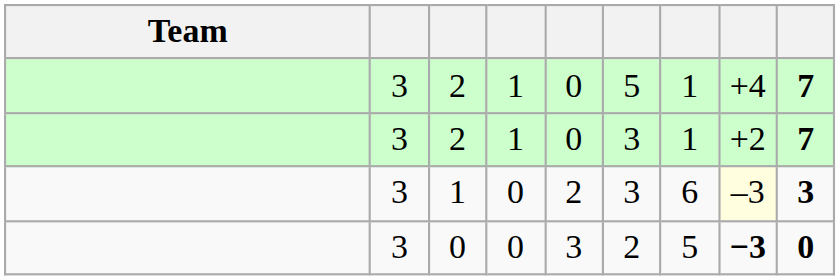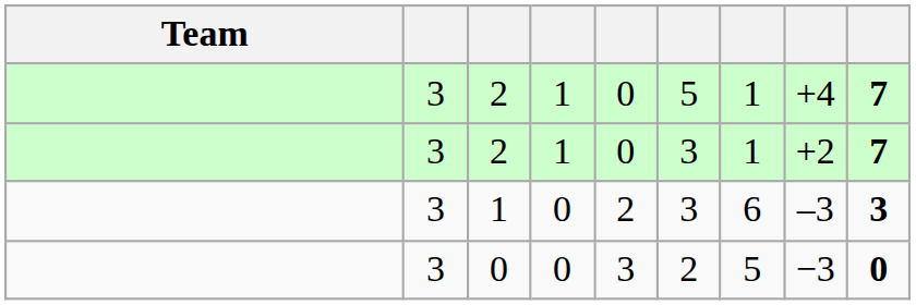row 4 | column 8: lightyellow background -> no background
row 5 | column 8: bold -> normal
